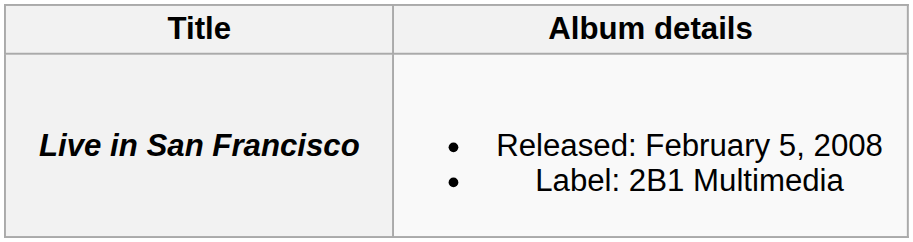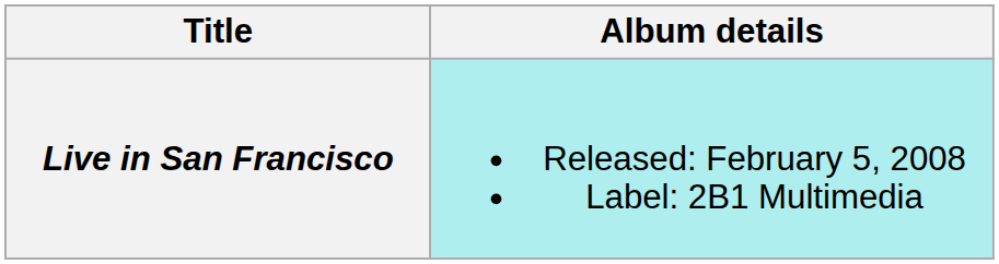Live in San Francisco | Album details: no background -> paleturquoise background
